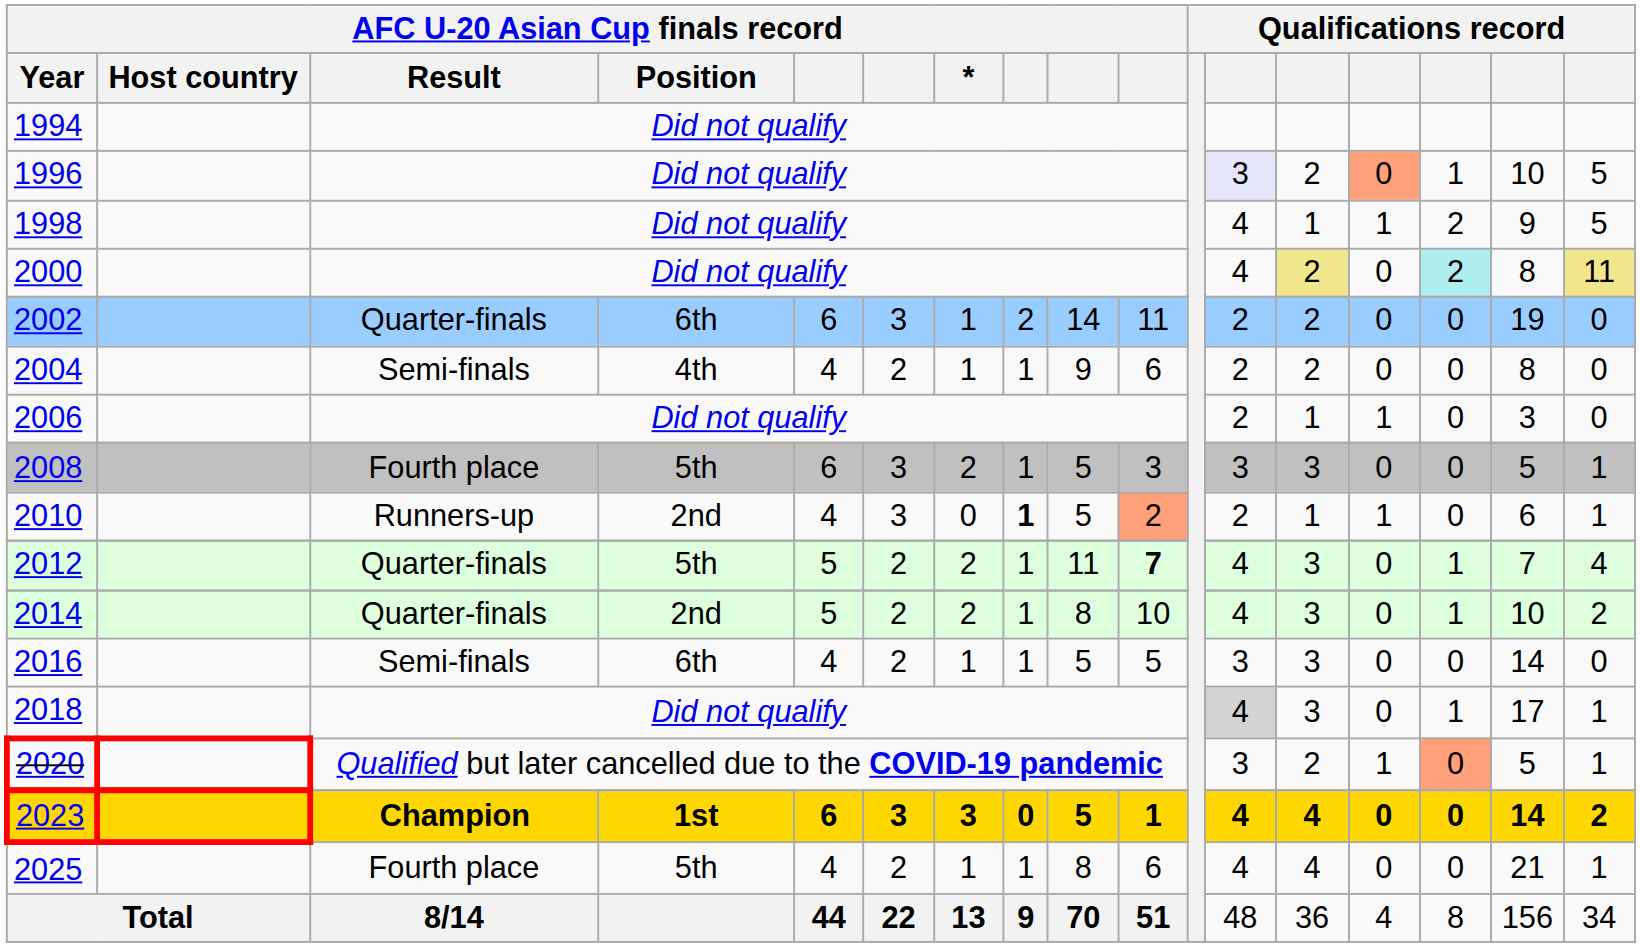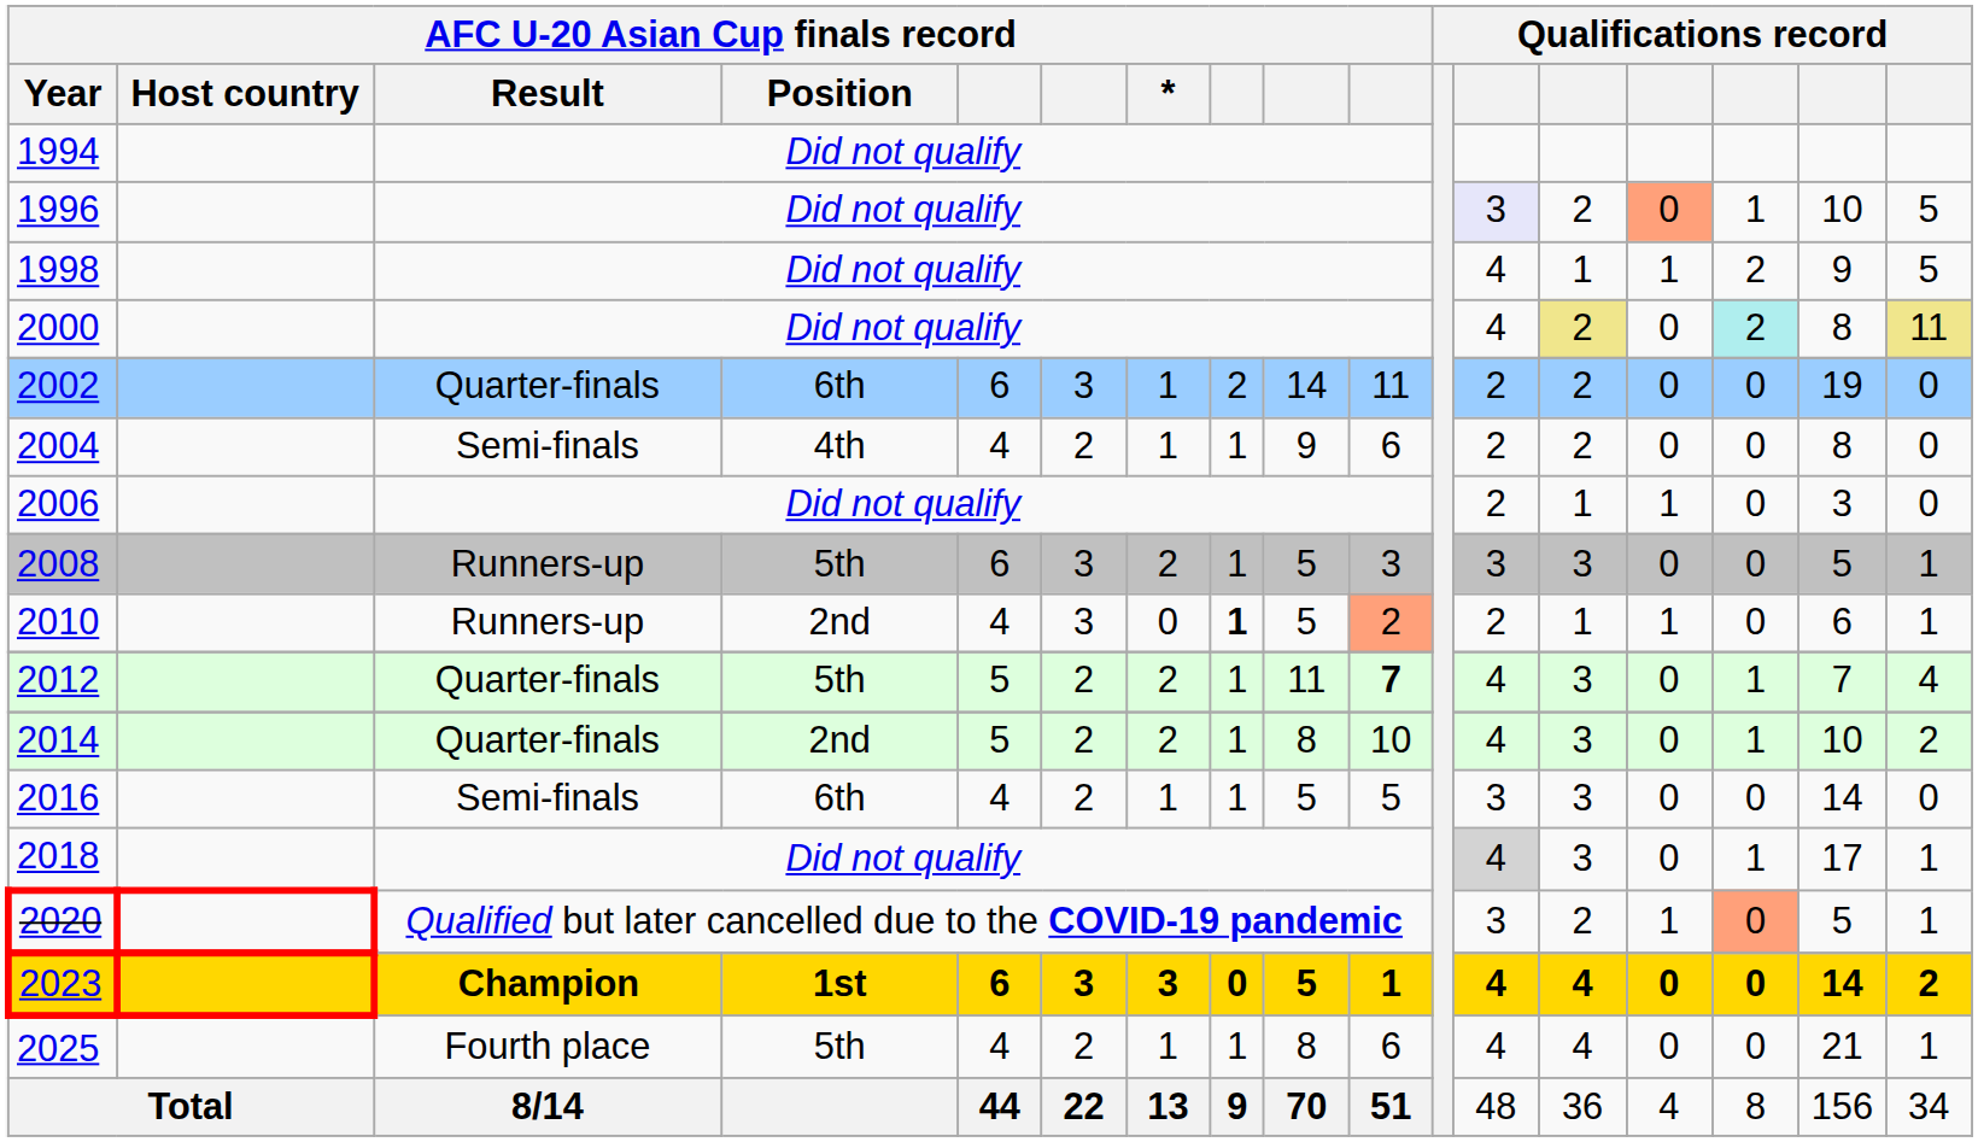2008 | AFC U-20 Asian Cup finals record / Result: Fourth place -> Runners-up
